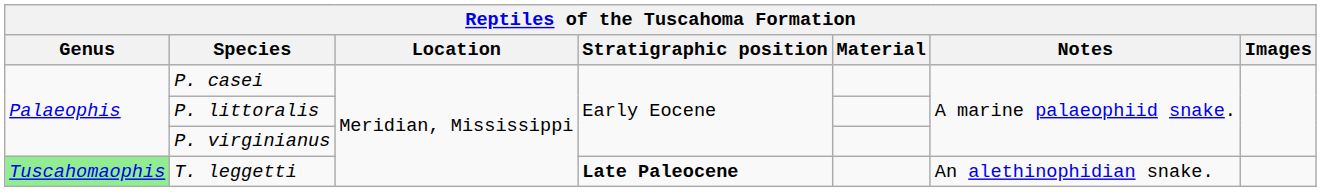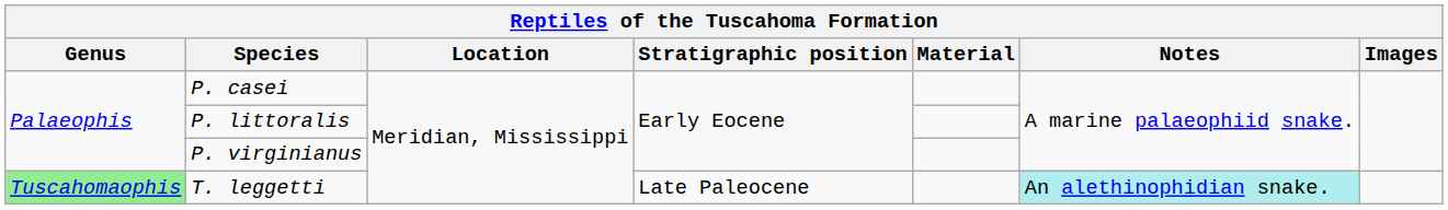T. leggetti | Stratigraphic position: bold -> normal
T. leggetti | Notes: no background -> paleturquoise background
